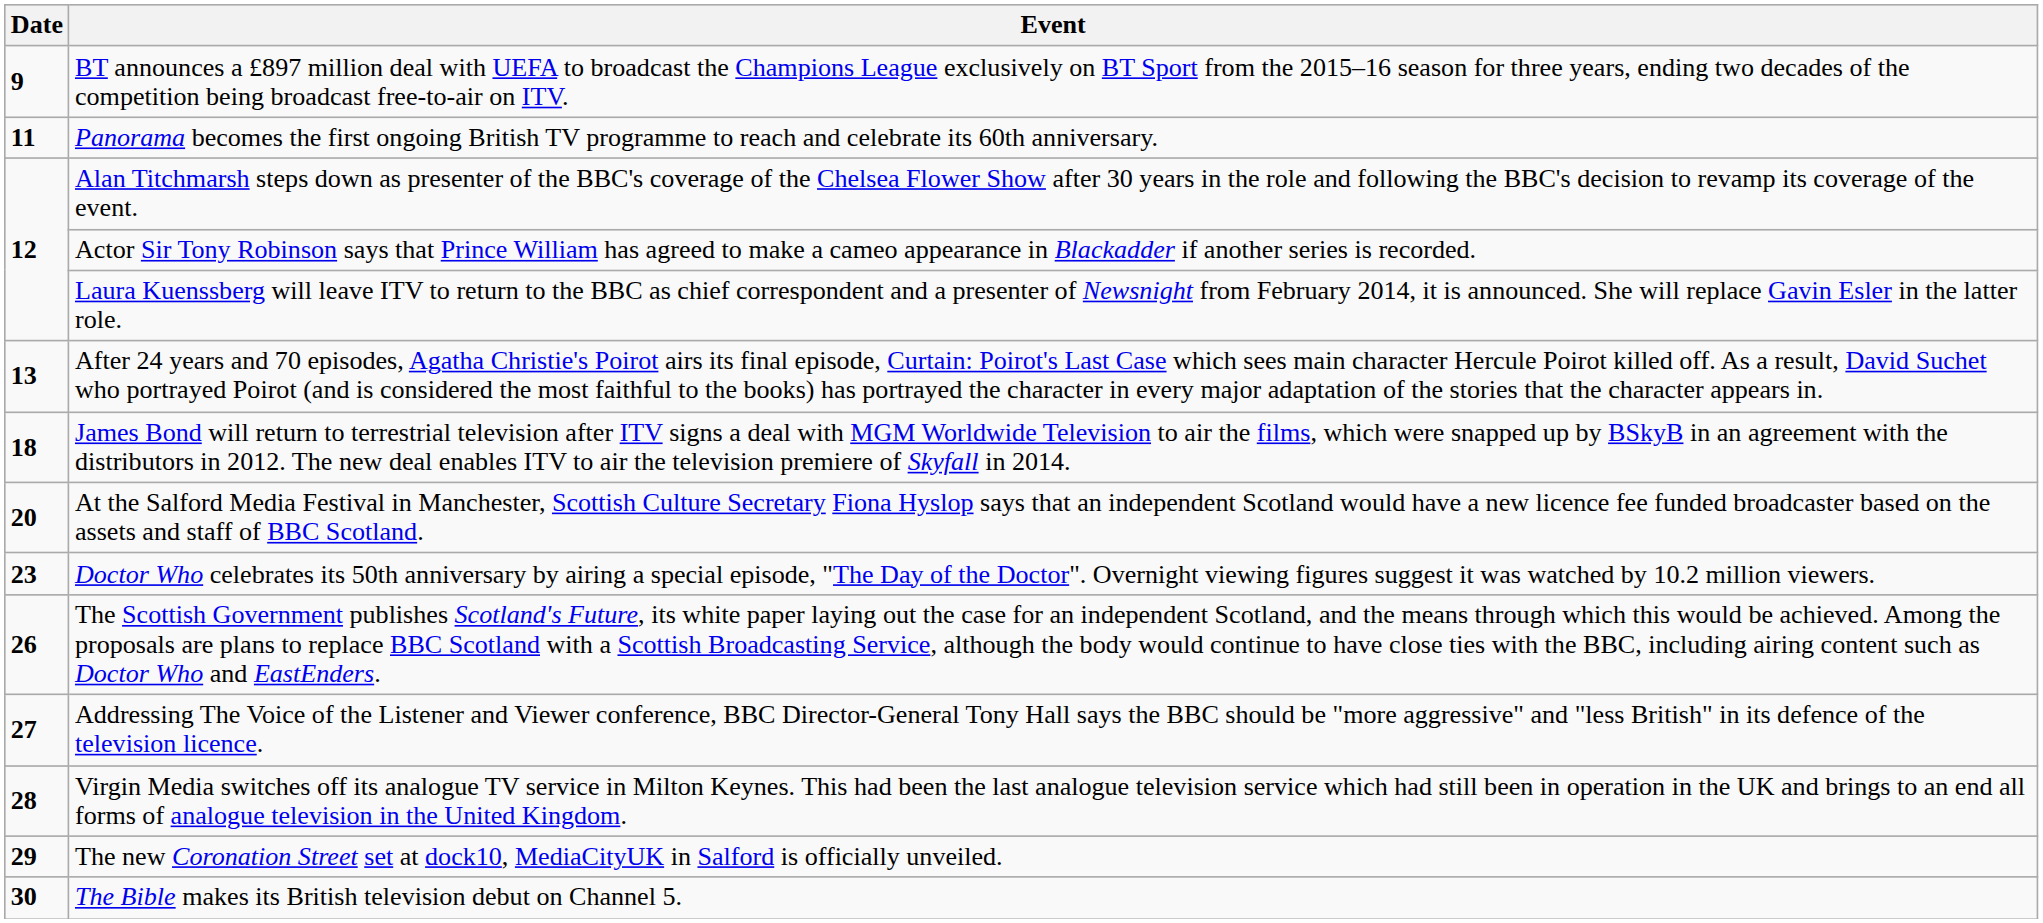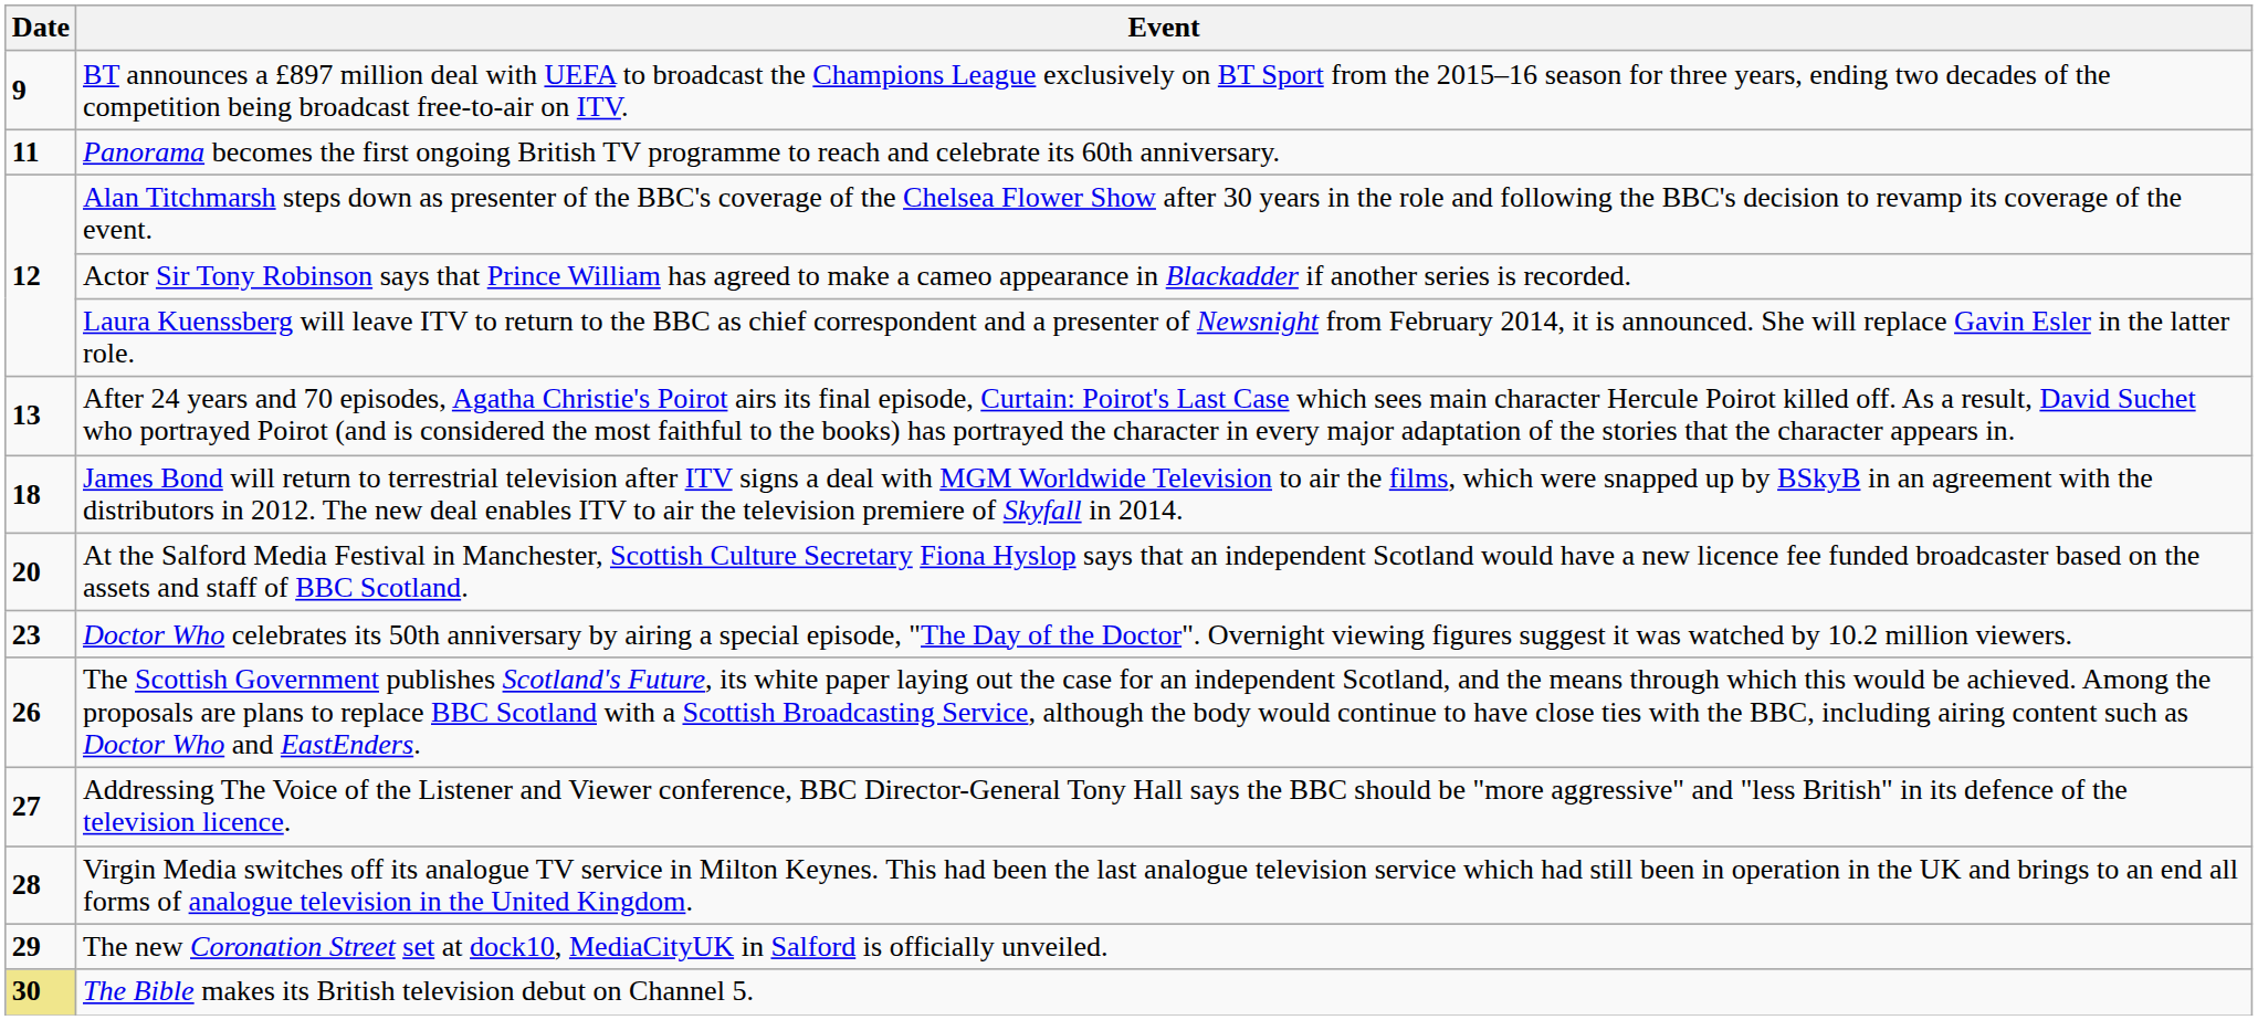The Bible makes its British television debut on Channel 5. | Date: no background -> khaki background
